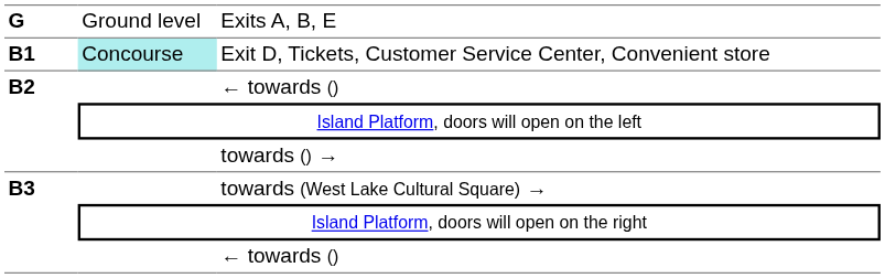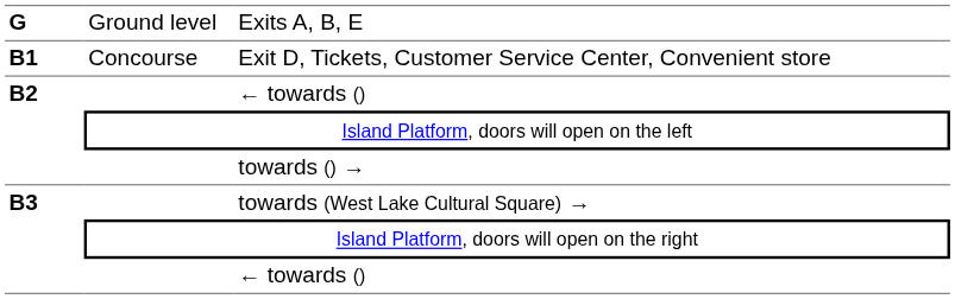Exit D, Tickets, Customer Service Center, Convenient store | column 2: paleturquoise background -> no background
